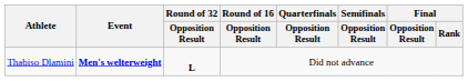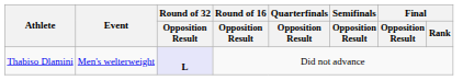Thabiso Dlamini | Event: bold -> normal
Thabiso Dlamini | Round of 32 / Opposition Result: no background -> lavender background
